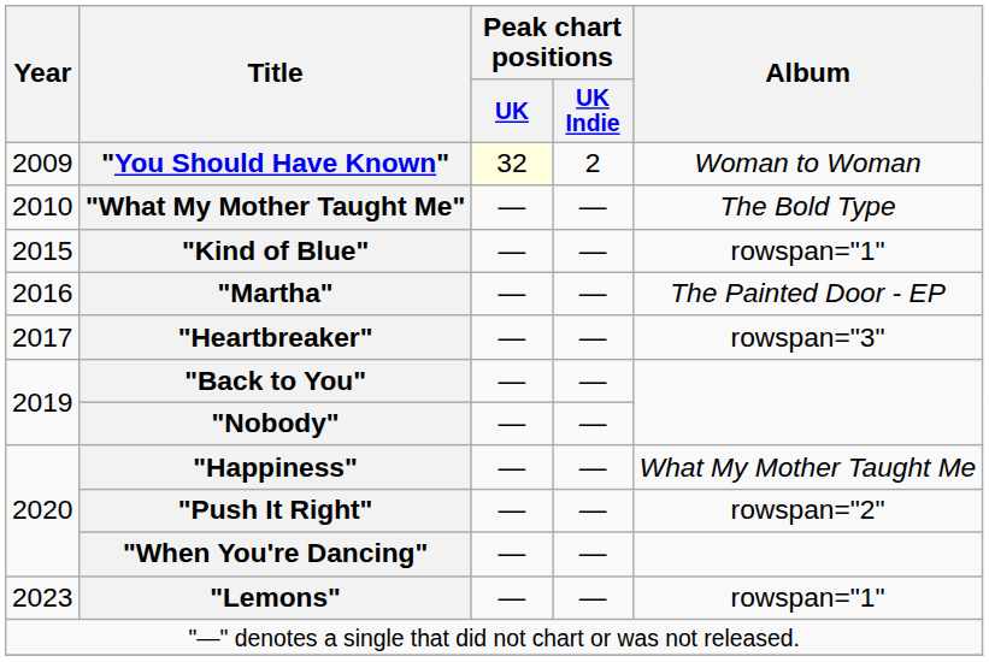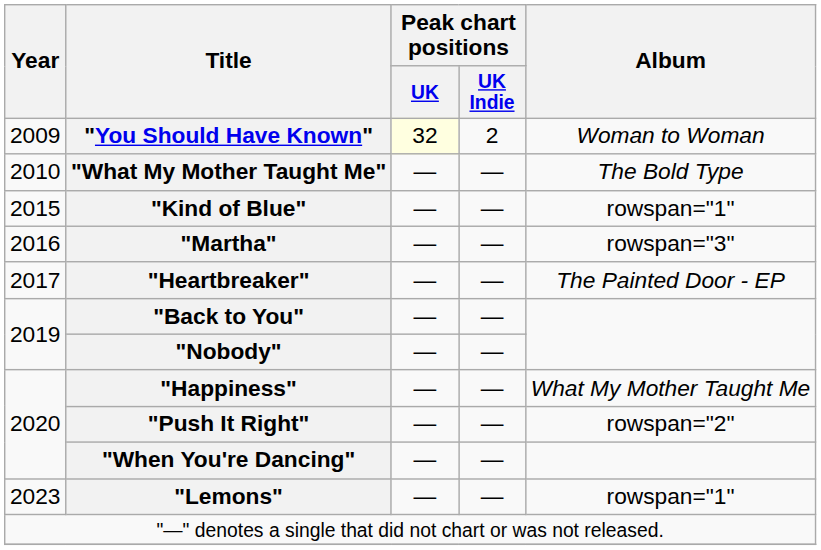"Martha" | Album: The Painted Door - EP -> rowspan="3"
"Heartbreaker" | Album: rowspan="3" -> The Painted Door - EP
